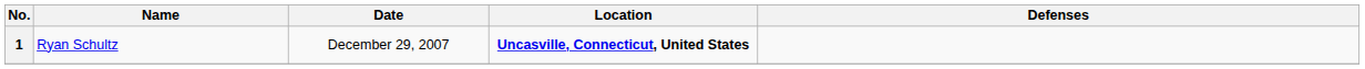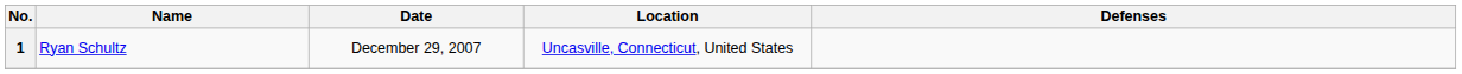1 | Location: bold -> normal
